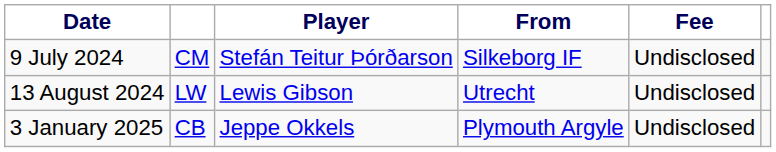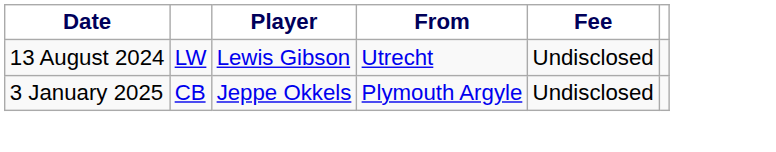- row: 9 July 2024 | CM | Stefán Teitur Þórðarson | Silkeborg IF | Undisclosed
